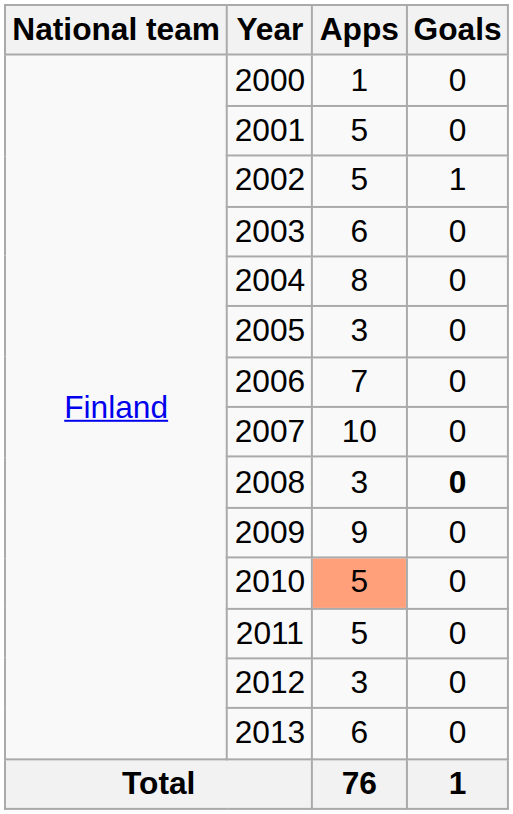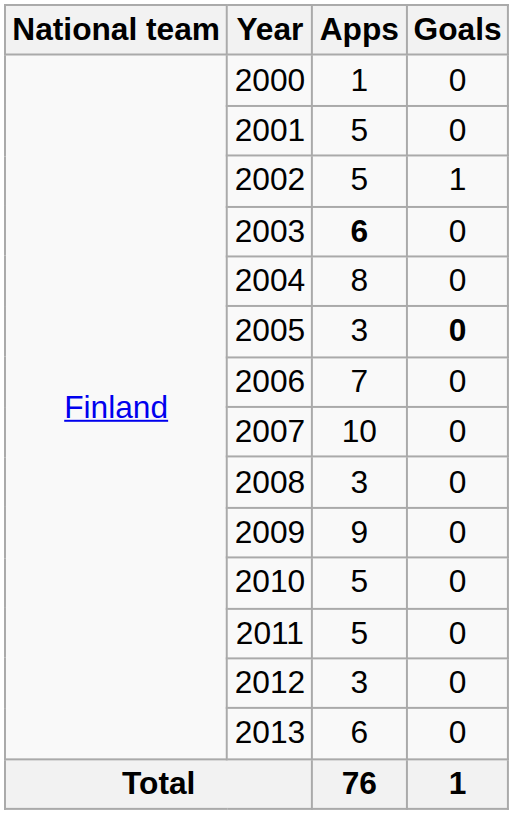2003 | Apps: normal -> bold
2005 | Goals: normal -> bold
2008 | Goals: bold -> normal
2010 | Apps: lightsalmon background -> no background
